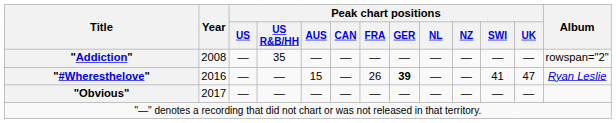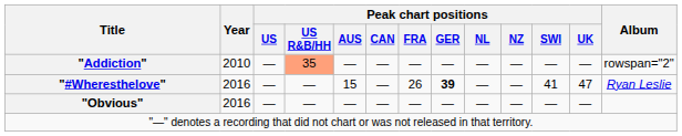"Addiction" | Year: 2008 -> 2010
"Addiction" | Peak chart positions / US R&B/HH: no background -> lightsalmon background
"Obvious" | Year: 2017 -> 2016
